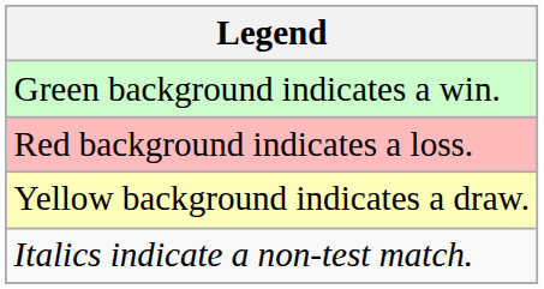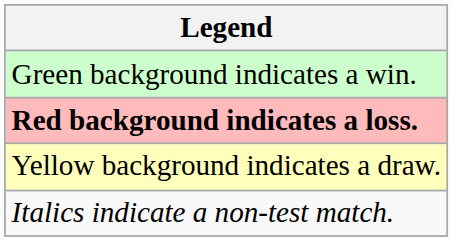row 3 | column 1: normal -> bold
